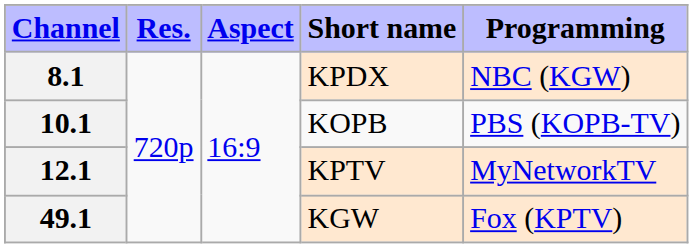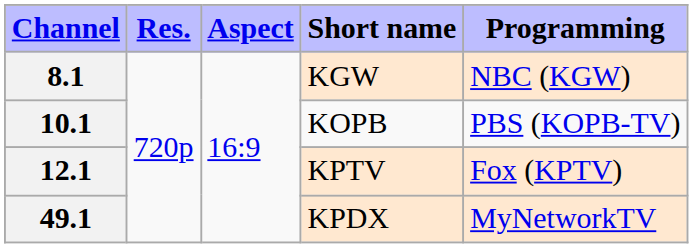8.1 | Short name: KPDX -> KGW
12.1 | Programming: MyNetworkTV -> Fox (KPTV)
49.1 | Short name: KGW -> KPDX
49.1 | Programming: Fox (KPTV) -> MyNetworkTV
